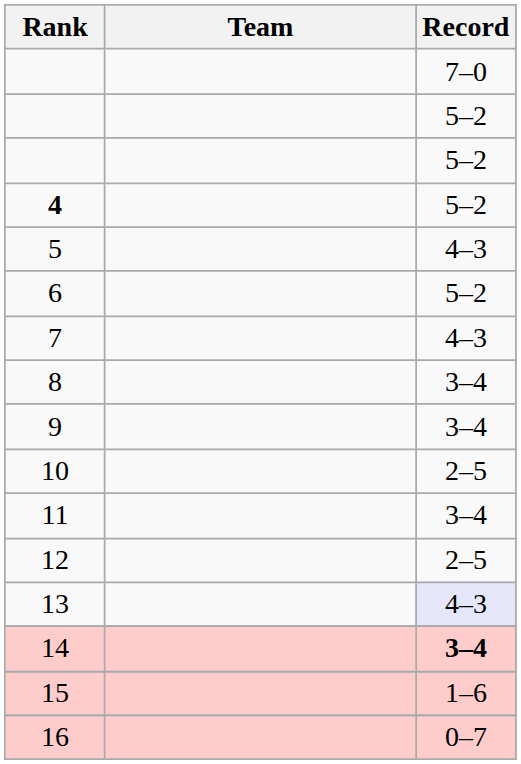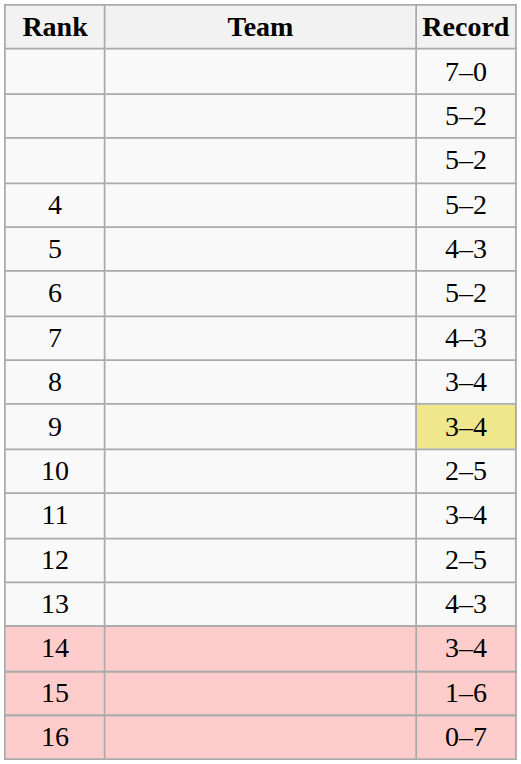4 | Rank: bold -> normal
9 | Record: no background -> khaki background
13 | Record: lavender background -> no background
14 | Record: bold -> normal
